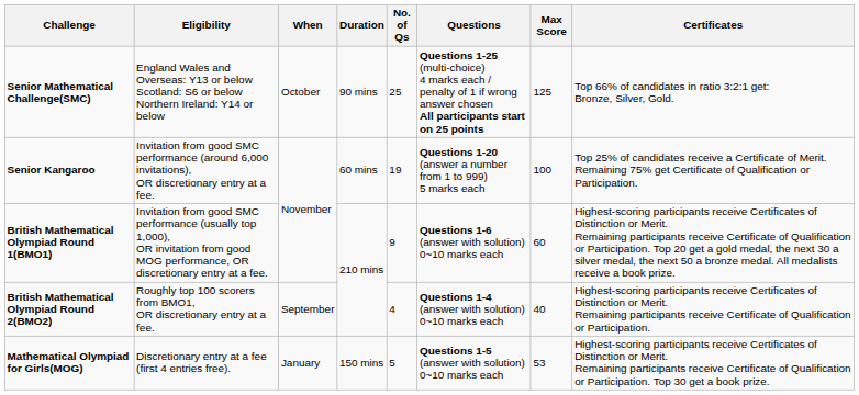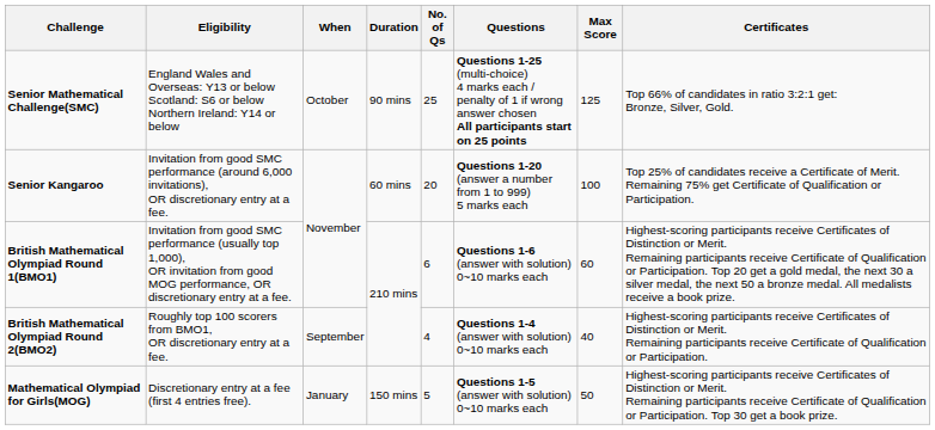Senior Kangaroo | No. of Qs: 19 -> 20
British Mathematical Olympiad Round 1(BMO1) | No. of Qs: 9 -> 6
Mathematical Olympiad for Girls(MOG) | Max Score: 53 -> 50
